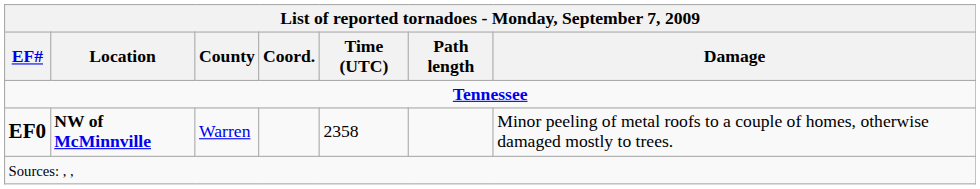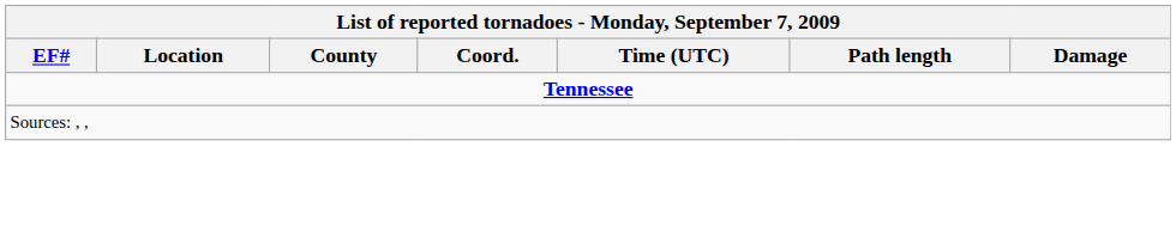- row: EF0 | NW of McMinnville | Warren | 2358 | Minor peeling of metal roofs to a couple of homes, otherwise damaged mostly to trees.
